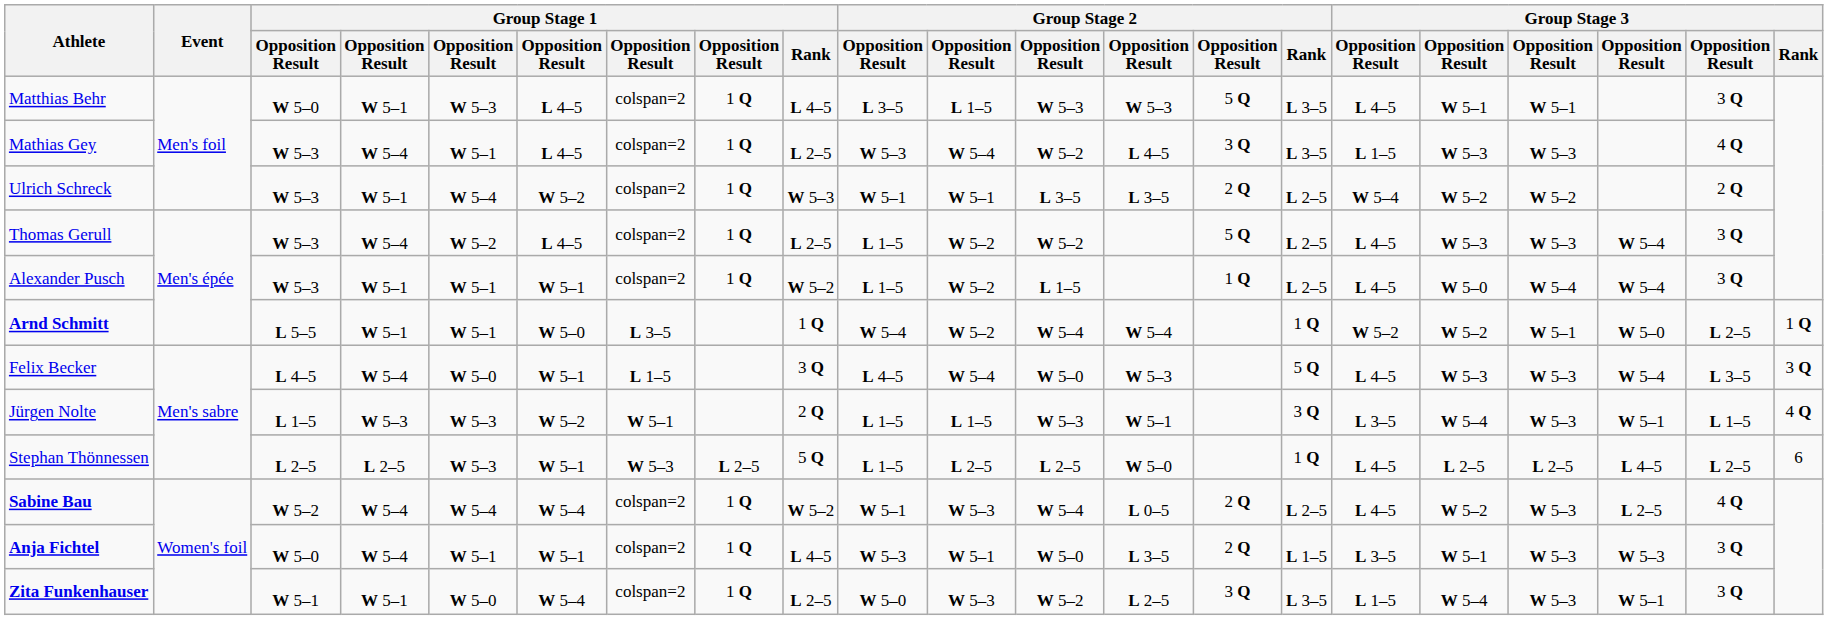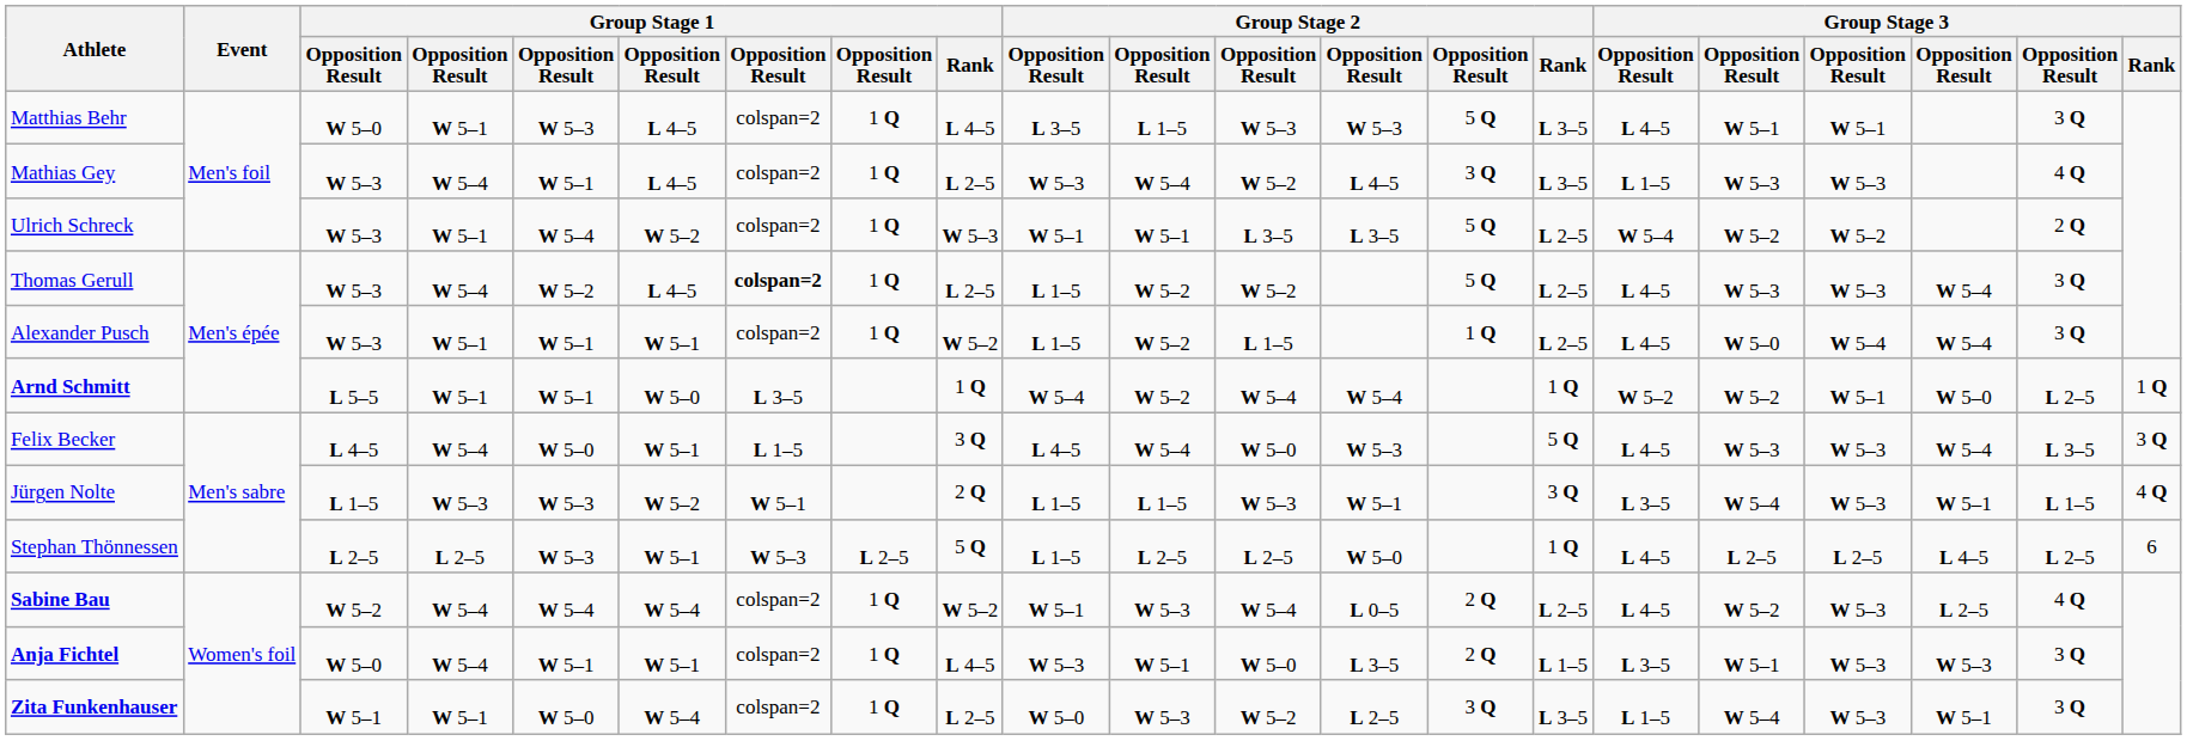Ulrich Schreck | column 14: 2 Q -> 5 Q
Thomas Gerull | column 7: normal -> bold
